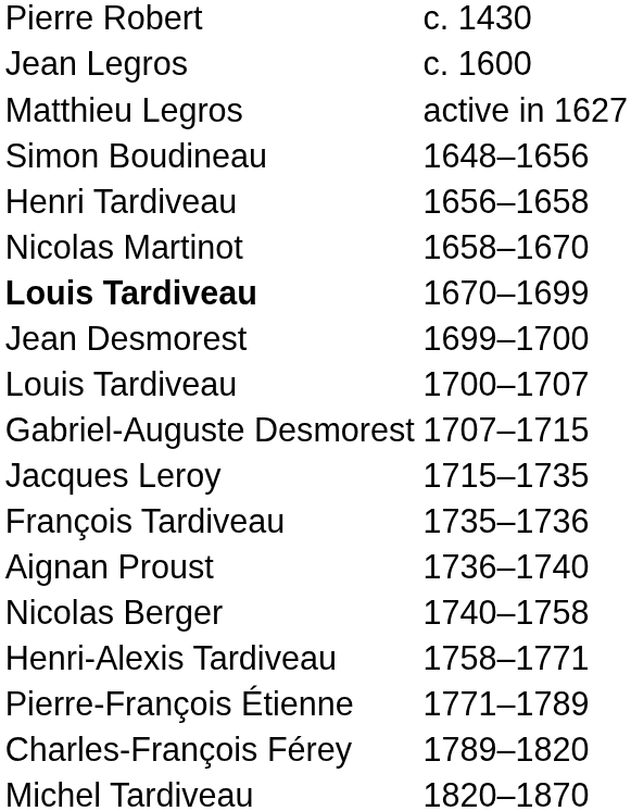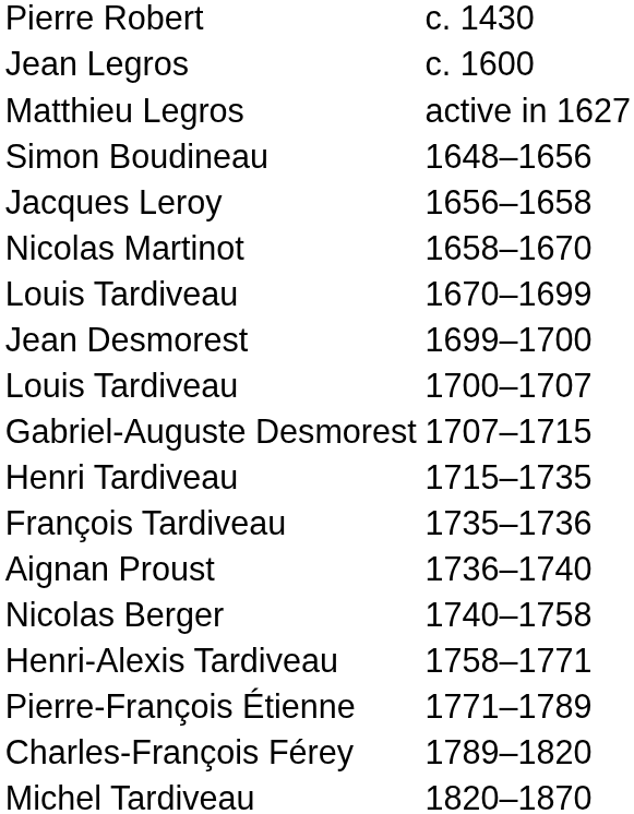row 5 | column 1: Henri Tardiveau -> Jacques Leroy
row 7 | column 1: bold -> normal
row 11 | column 1: Jacques Leroy -> Henri Tardiveau
